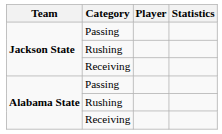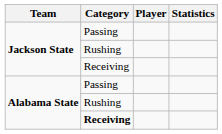Alabama State / Receiving | Category: normal -> bold
